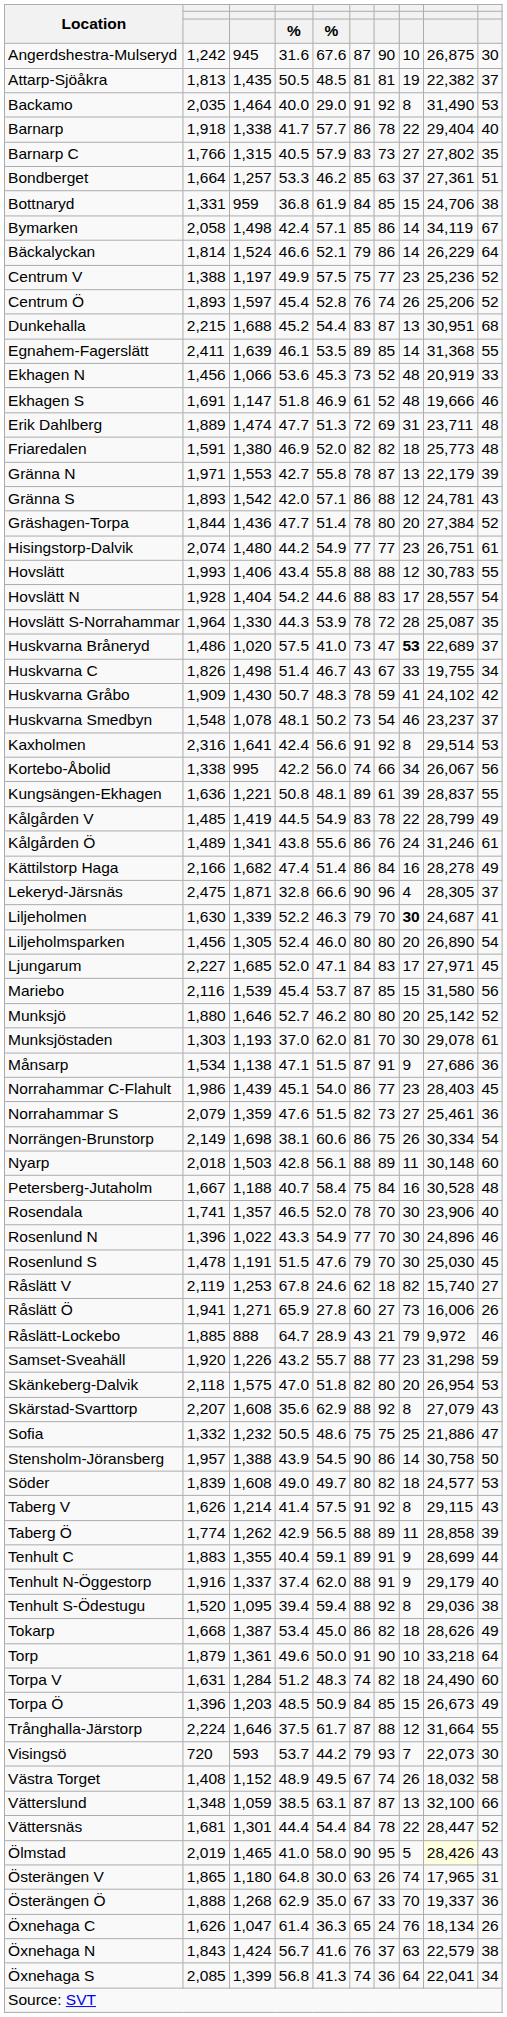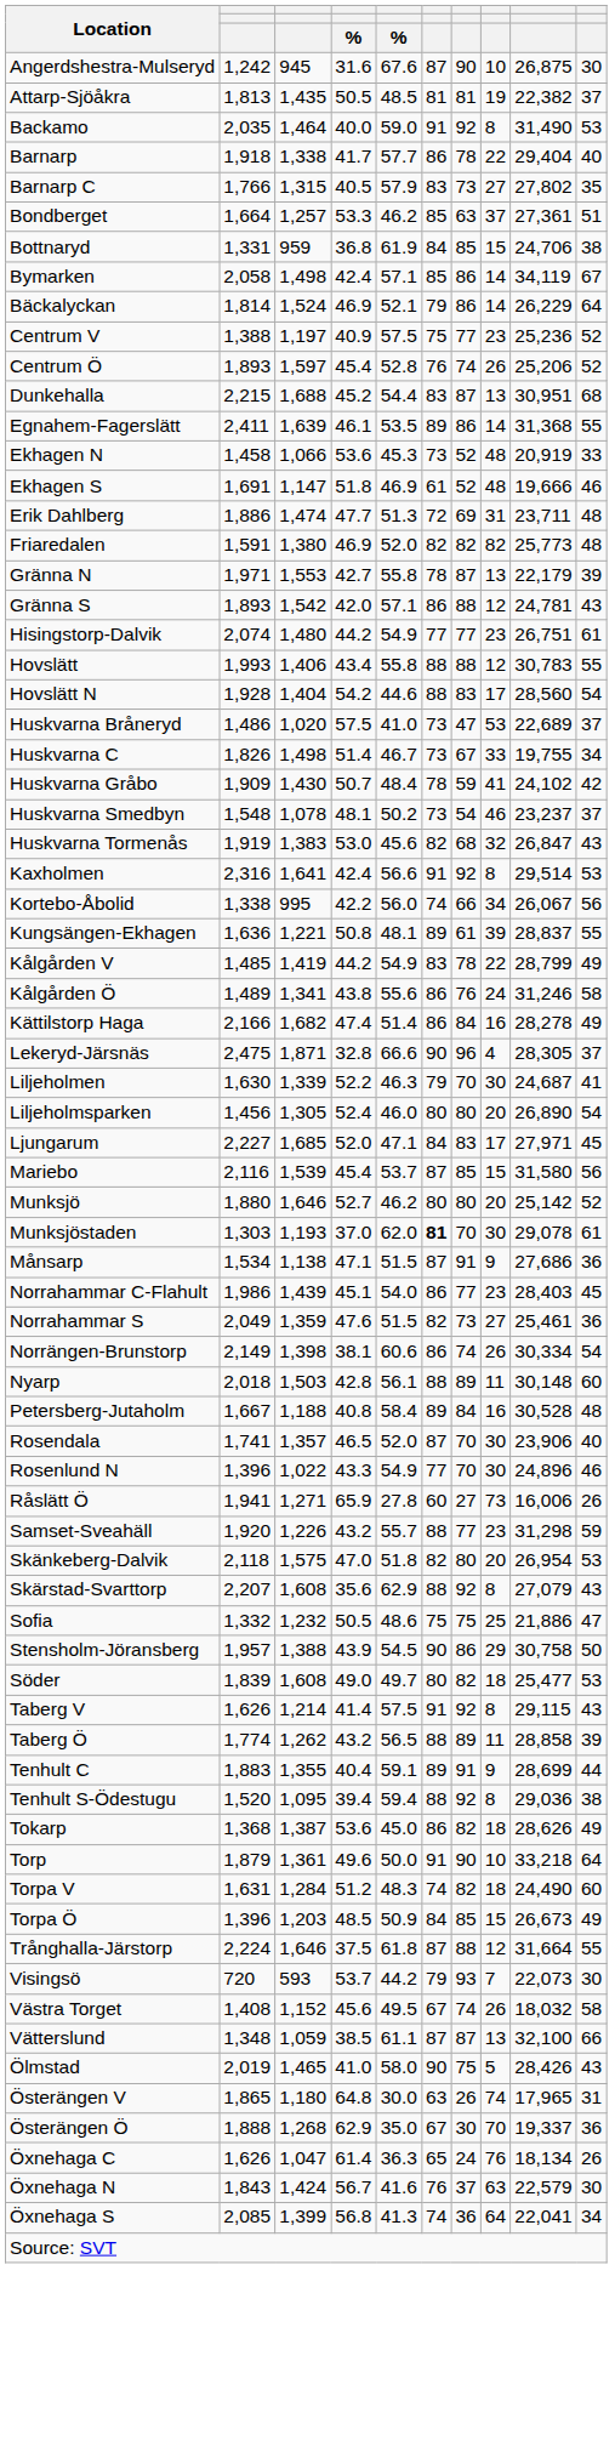Backamo | column 5: 29.0 -> 59.0
Bäckalyckan | column 4: 46.6 -> 46.9
Centrum V | column 4: 49.9 -> 40.9
Egnahem-Fagerslätt | column 7: 85 -> 86
Ekhagen N | column 2: 1,456 -> 1,458
Erik Dahlberg | column 2: 1,889 -> 1,886
Friaredalen | column 8: 18 -> 82
- row: Gräshagen-Torpa | 1,844 | 1,436 | 47.7 | 51.4 | 78 | 80 | 20 | 27,384 | 52
Hovslätt N | column 9: 28,557 -> 28,560
- row: Hovslätt S-Norrahammar | 1,964 | 1,330 | 44.3 | 53.9 | 78 | 72 | 28 | 25,087 | 35
Huskvarna Bråneryd | column 8: bold -> normal
Huskvarna C | column 6: 43 -> 73
Huskvarna Gråbo | column 5: 48.3 -> 48.4
+ row: Huskvarna Tormenås | 1,919 | 1,383 | 53.0 | 45.6 | 82 | 68 | 32 | 26,847 | 43
Kålgården V | column 4: 44.5 -> 44.2
Kålgården Ö | column 10: 61 -> 58
Liljeholmen | column 8: bold -> normal
Munksjöstaden | column 6: normal -> bold
Norrahammar S | column 2: 2,079 -> 2,049
Norrängen-Brunstorp | column 3: 1,698 -> 1,398
Norrängen-Brunstorp | column 7: 75 -> 74
Petersberg-Jutaholm | column 4: 40.7 -> 40.8
Petersberg-Jutaholm | column 6: 75 -> 89
Rosendala | column 6: 78 -> 87
- row: Rosenlund S | 1,478 | 1,191 | 51.5 | 47.6 | 79 | 70 | 30 | 25,030 | 45
- row: Råslätt V | 2,119 | 1,253 | 67.8 | 24.6 | 62 | 18 | 82 | 15,740 | 27
- row: Råslätt-Lockebo | 1,885 | 888 | 64.7 | 28.9 | 43 | 21 | 79 | 9,972 | 46
Stensholm-Jöransberg | column 8: 14 -> 29
Söder | column 9: 24,577 -> 25,477
Taberg Ö | column 4: 42.9 -> 43.2
- row: Tenhult N-Öggestorp | 1,916 | 1,337 | 37.4 | 62.0 | 88 | 91 | 9 | 29,179 | 40
Tokarp | column 2: 1,668 -> 1,368
Tokarp | column 4: 53.4 -> 53.6
Trånghalla-Järstorp | column 5: 61.7 -> 61.8
Västra Torget | column 4: 48.9 -> 45.6
Vätterslund | column 5: 63.1 -> 61.1
- row: Vättersnäs | 1,681 | 1,301 | 44.4 | 54.4 | 84 | 78 | 22 | 28,447 | 52
Ölmstad | column 7: 95 -> 75
Ölmstad | column 9: lightyellow background -> no background
Österängen Ö | column 7: 33 -> 30
Öxnehaga N | column 10: 38 -> 30
